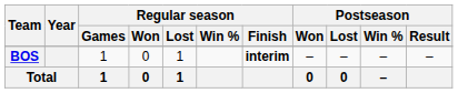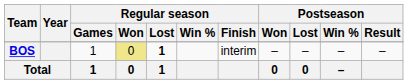BOS | Regular season / Won: no background -> khaki background
BOS | Regular season / Lost: normal -> bold
BOS | Regular season / Finish: bold -> normal
